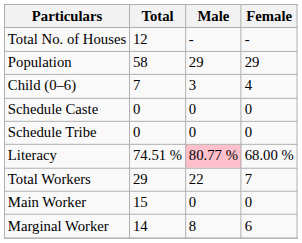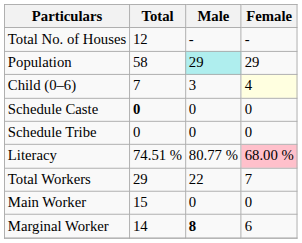Population | Male: no background -> paleturquoise background
Child (0–6) | Female: no background -> lightyellow background
Schedule Caste | Total: normal -> bold
Literacy | Male: pink background -> no background
Literacy | Female: no background -> pink background
Marginal Worker | Male: normal -> bold
